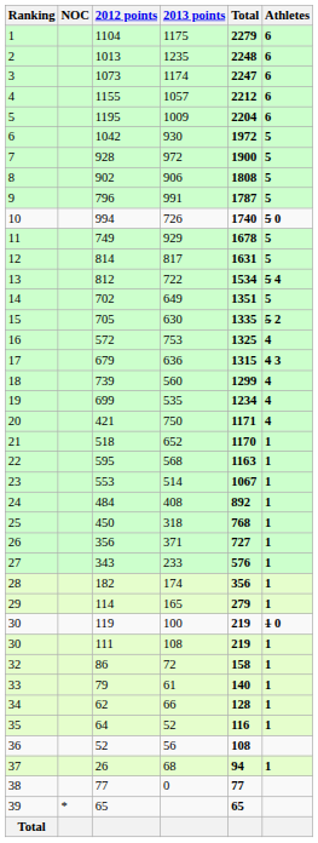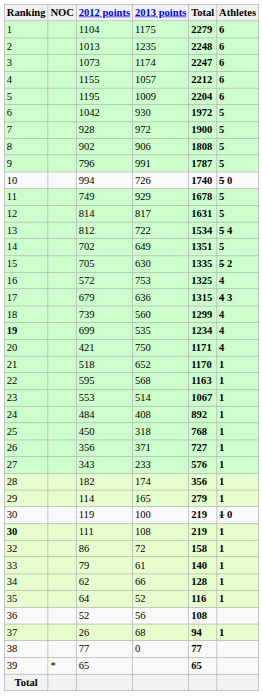699 | Ranking: normal -> bold
111 | Ranking: normal -> bold
